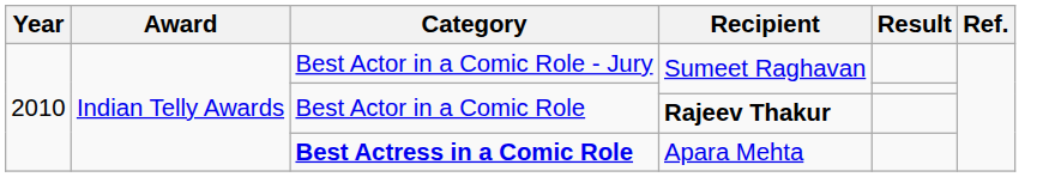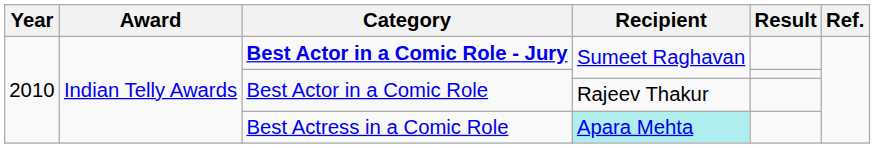Best Actor in a Comic Role - Jury | Category: normal -> bold
Best Actor in a Comic Role / Rajeev Thakur | Recipient: bold -> normal
Best Actress in a Comic Role | Category: bold -> normal
Best Actress in a Comic Role | Recipient: no background -> paleturquoise background
